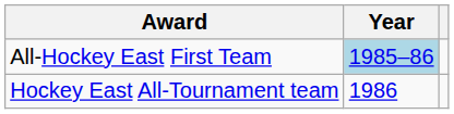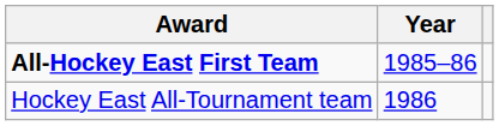row 2 | Award: normal -> bold
row 2 | Year: lightblue background -> no background
